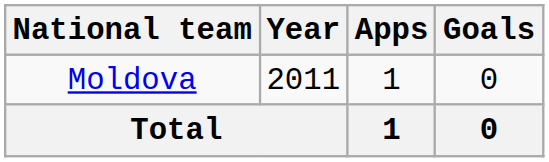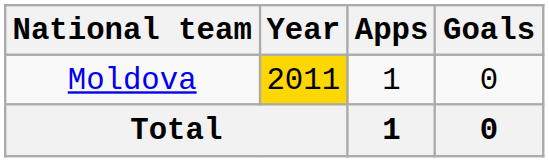Moldova | Year: no background -> gold background
